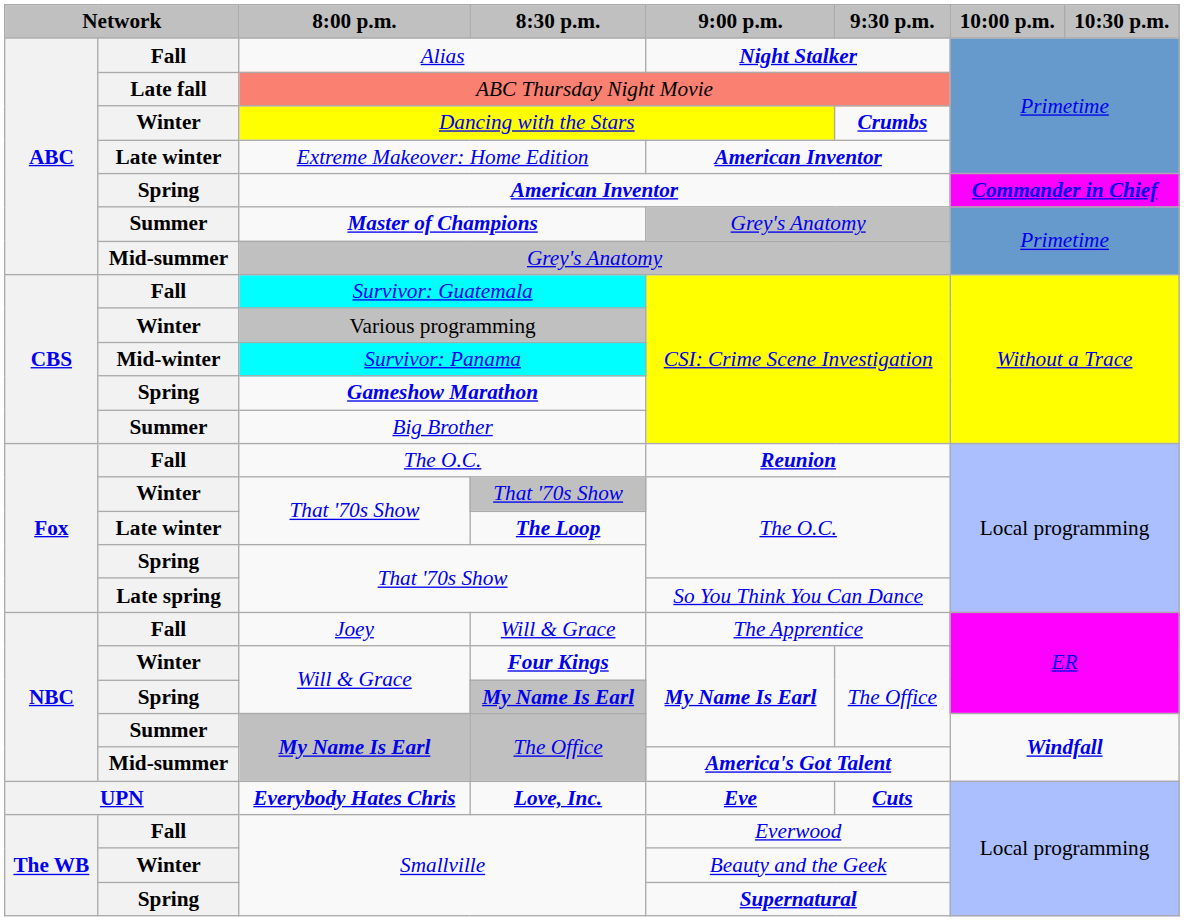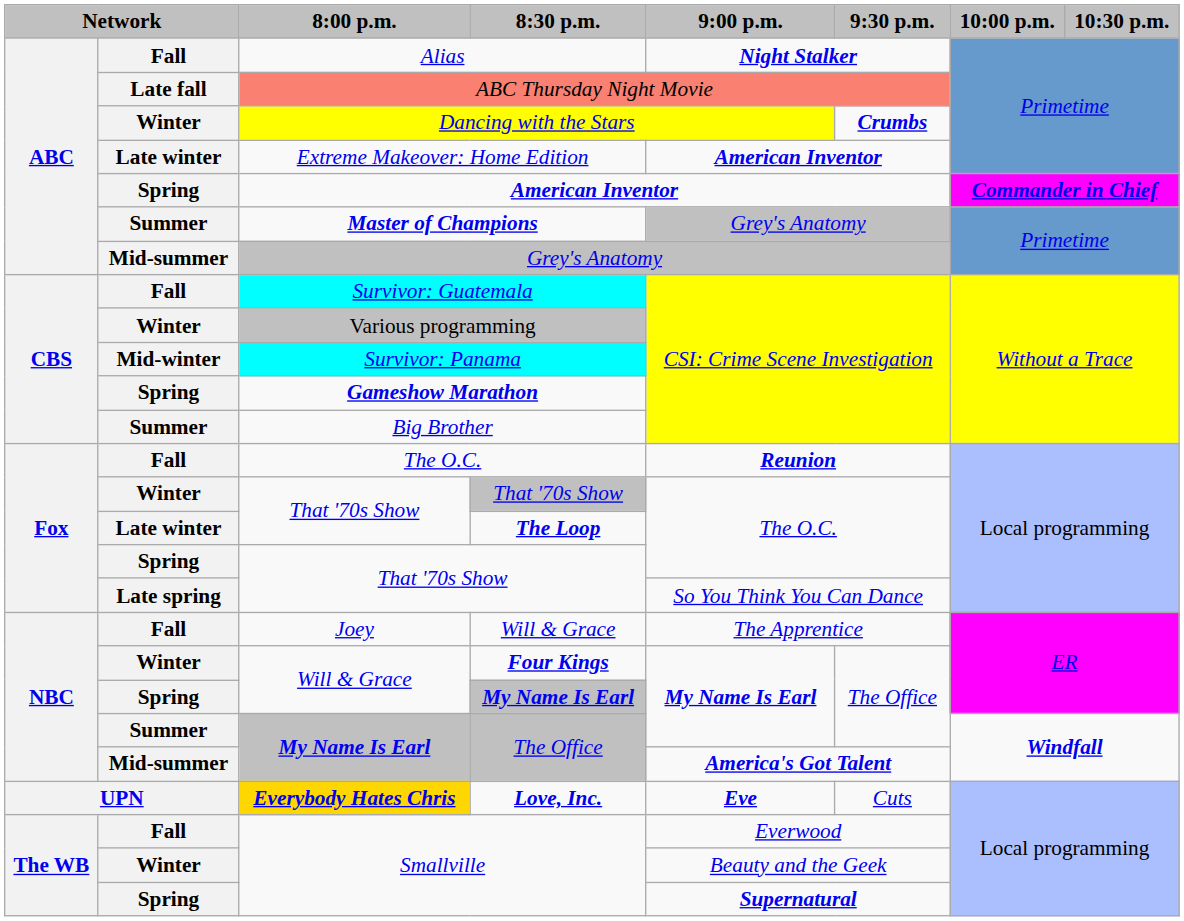Love, Inc. | 8:00 p.m.: no background -> gold background
Love, Inc. | 9:30 p.m.: bold -> normal
